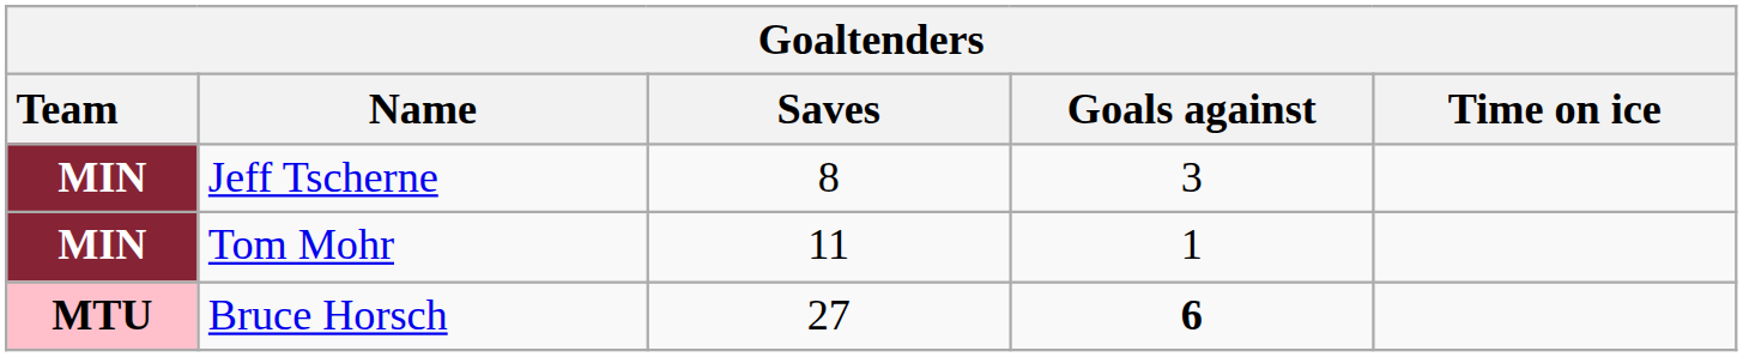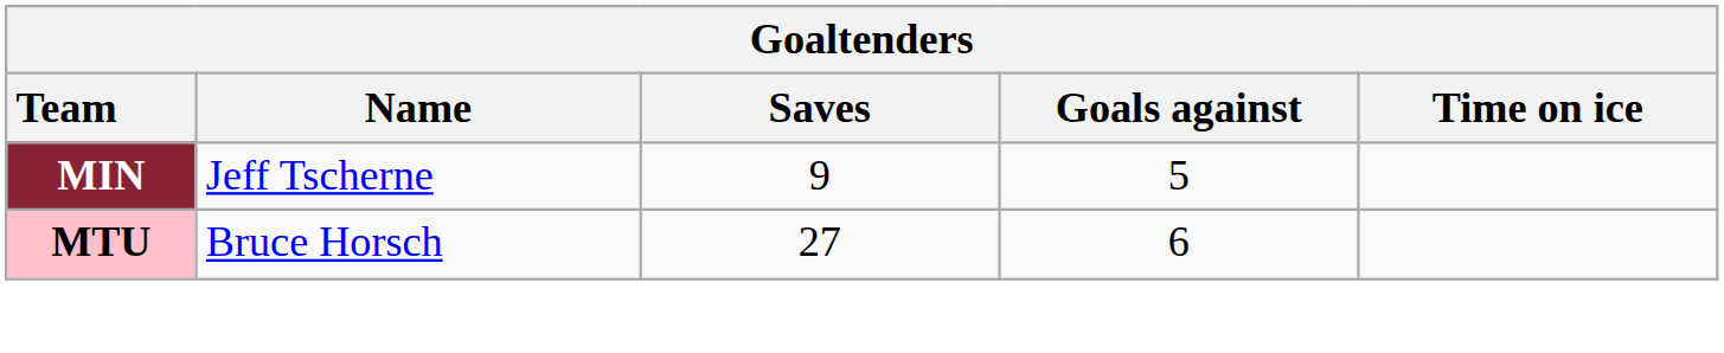Jeff Tscherne | Saves: 8 -> 9
Jeff Tscherne | Goals against: 3 -> 5
- row: MIN | Tom Mohr | 11 | 1
Bruce Horsch | Goals against: bold -> normal
